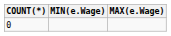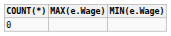columns swapped: MIN(e.Wage) <-> MAX(e.Wage)
